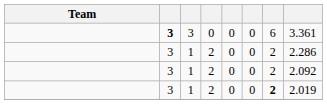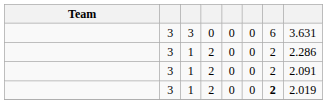row 2 | column 2: bold -> normal
row 2 | column 8: 3.361 -> 3.631
row 4 | column 8: 2.092 -> 2.091
